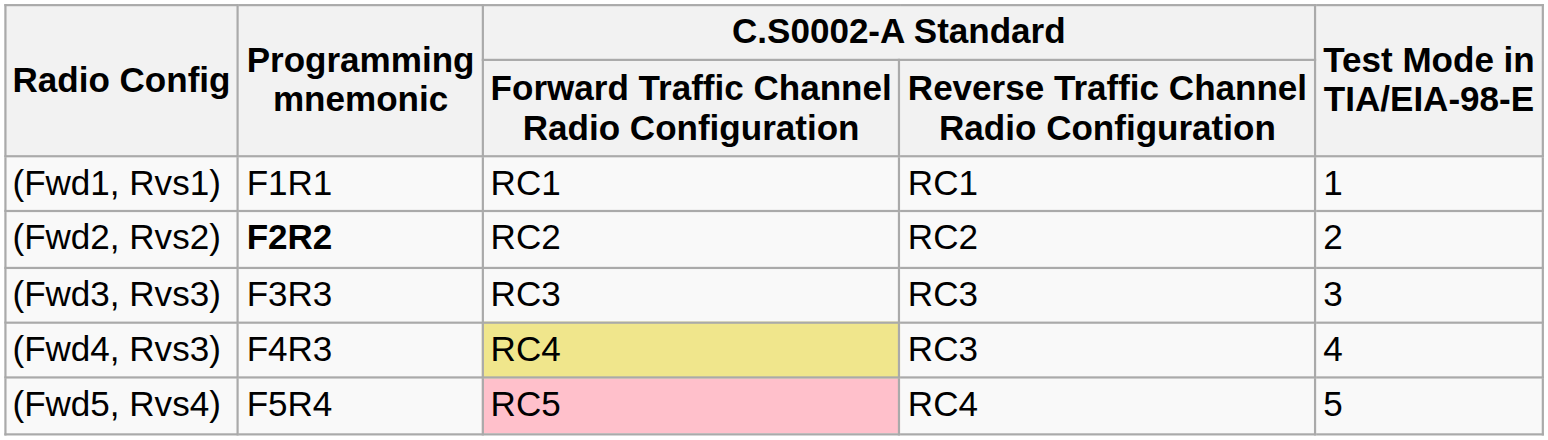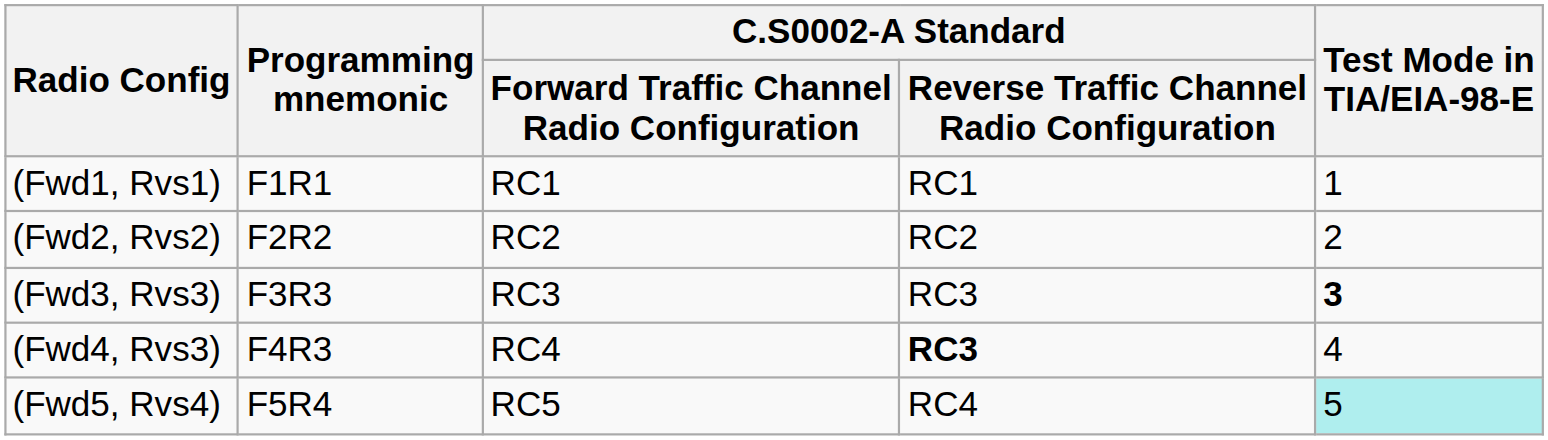(Fwd2, Rvs2) | Programming mnemonic: bold -> normal
(Fwd3, Rvs3) | Test Mode in TIA/EIA-98-E: normal -> bold
(Fwd4, Rvs3) | column 3: khaki background -> no background
(Fwd4, Rvs3) | column 4: normal -> bold
(Fwd5, Rvs4) | column 3: pink background -> no background
(Fwd5, Rvs4) | Test Mode in TIA/EIA-98-E: no background -> paleturquoise background
